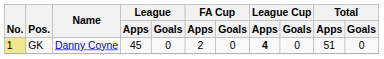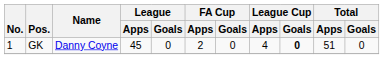GK | No.: khaki background -> no background
GK | League Cup / Apps: bold -> normal
GK | League Cup / Goals: normal -> bold
